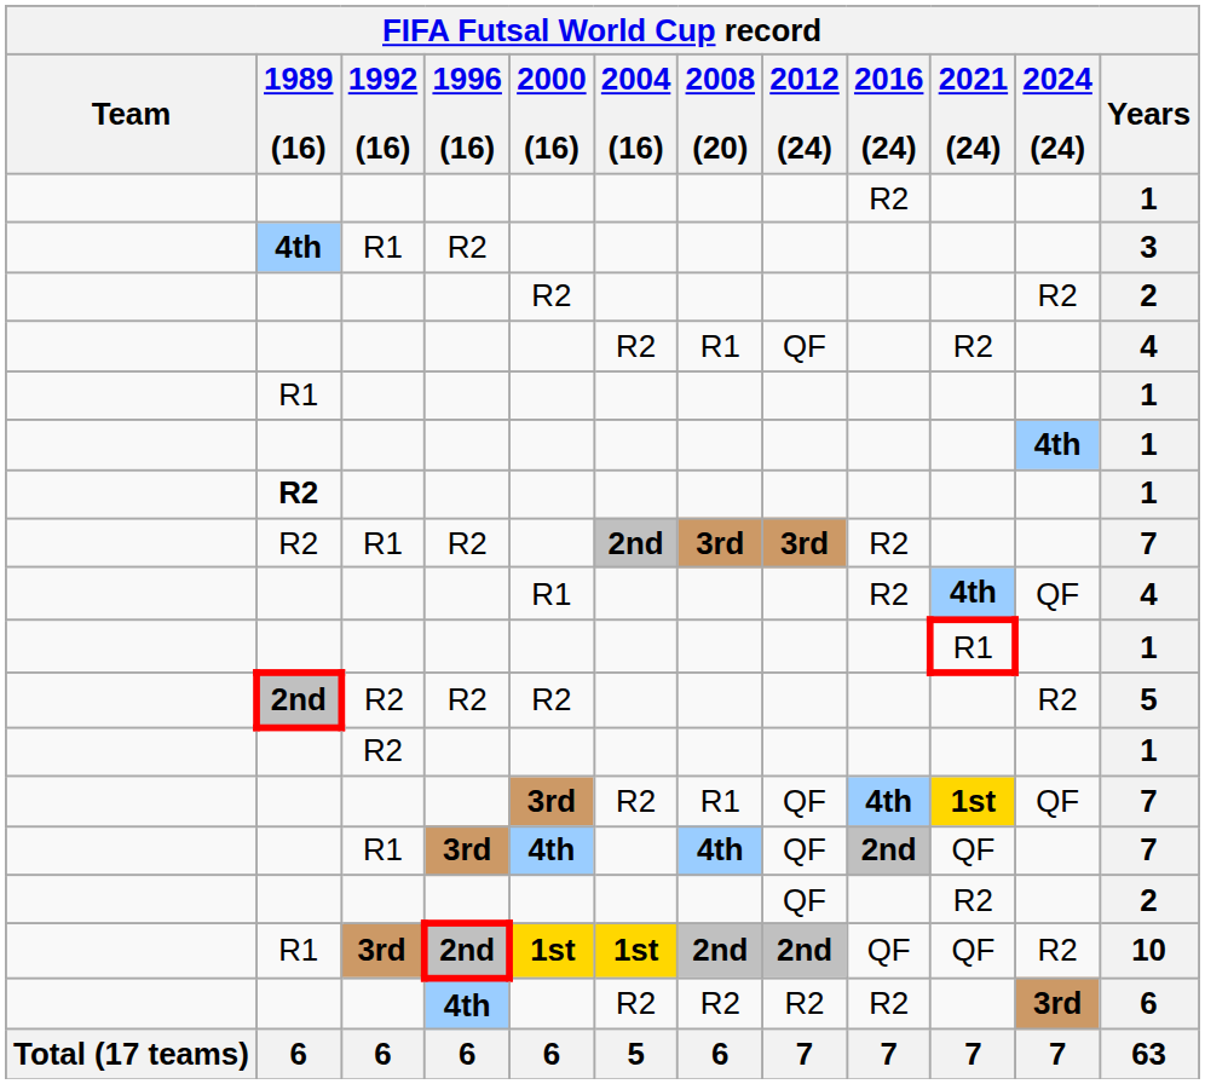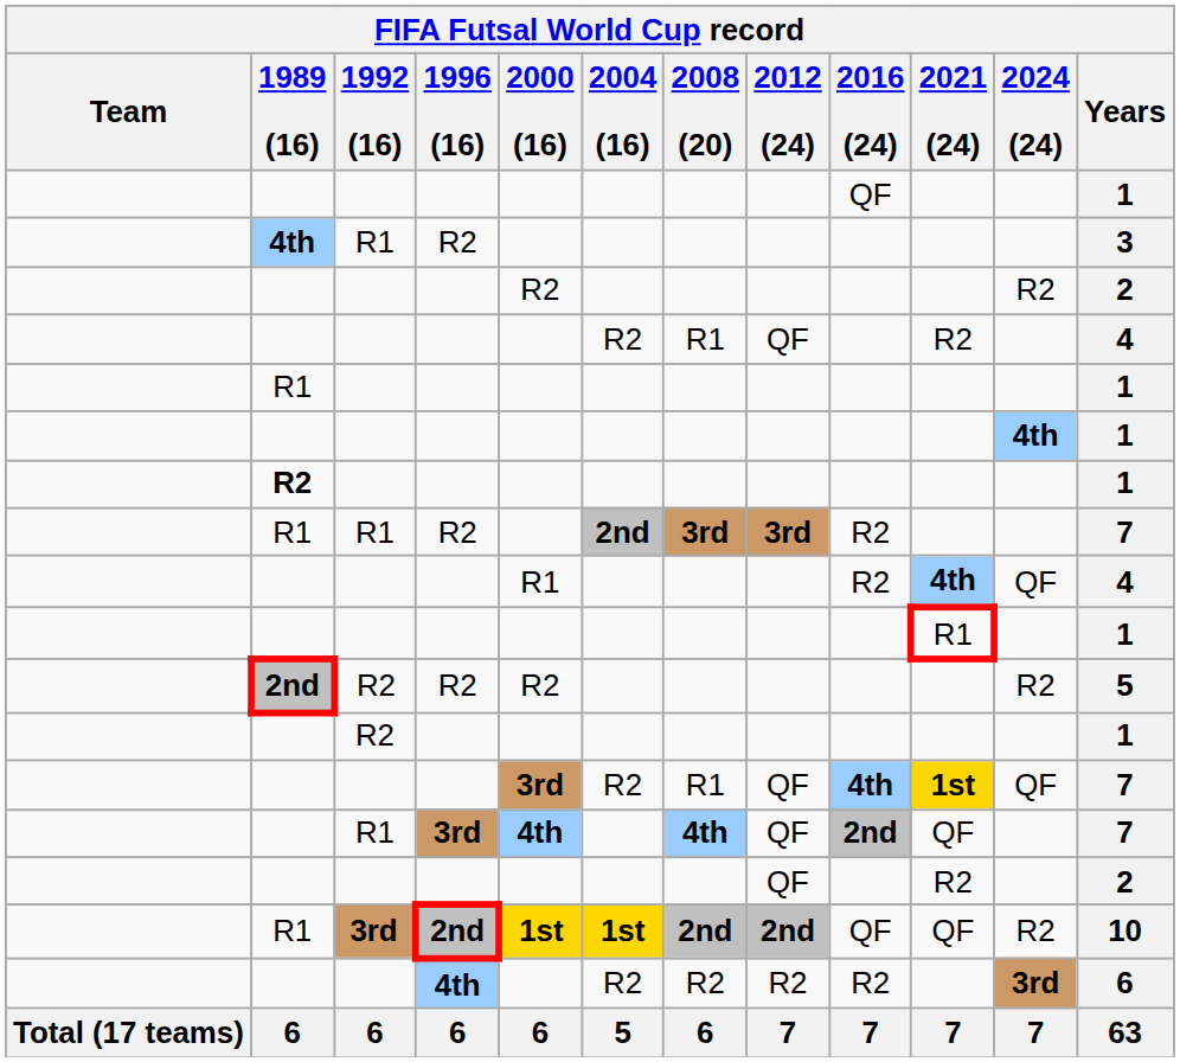row 3 | 2016 (24): R2 -> QF
row 10 | 1989 (16): R2 -> R1
